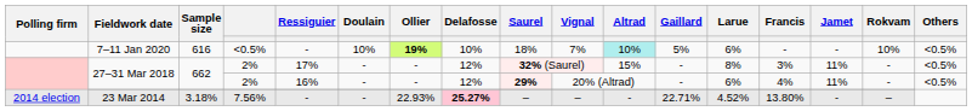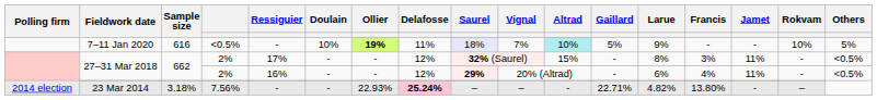7–11 Jan 2020 | Delafosse: 10% -> 11%
7–11 Jan 2020 | Saurel: no background -> lavender background
7–11 Jan 2020 | Larue: 6% -> 9%
7–11 Jan 2020 | Others: <0.5% -> 5%
23 Mar 2014 | Delafosse: 25.27% -> 25.24%
23 Mar 2014 | Larue: 4.52% -> 4.82%
